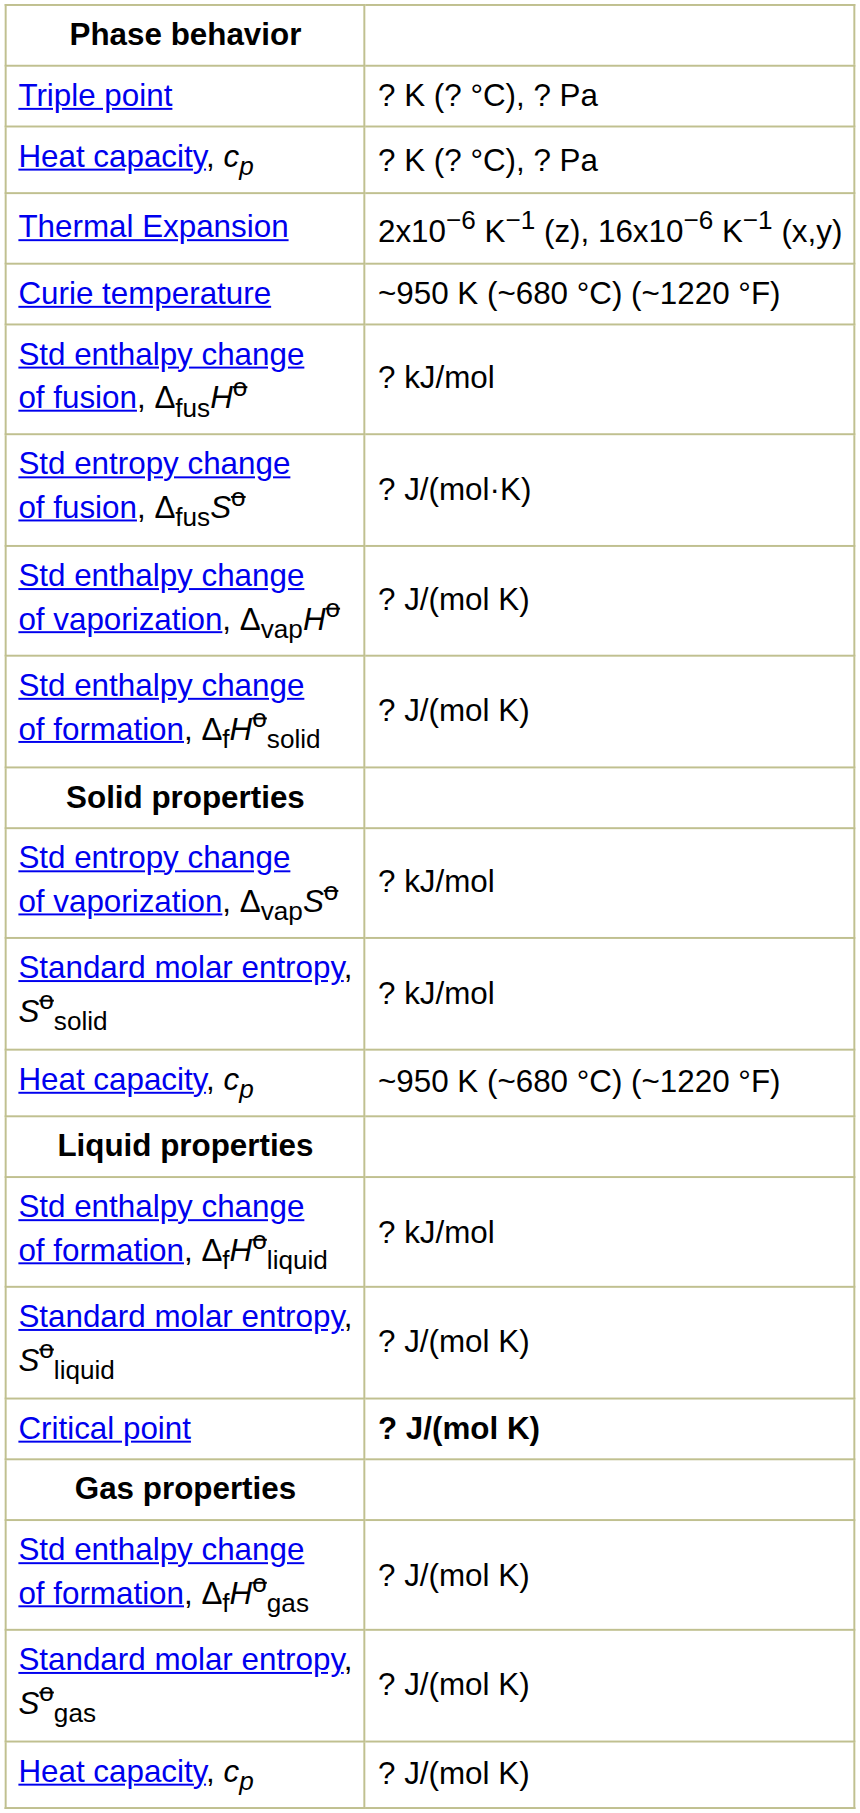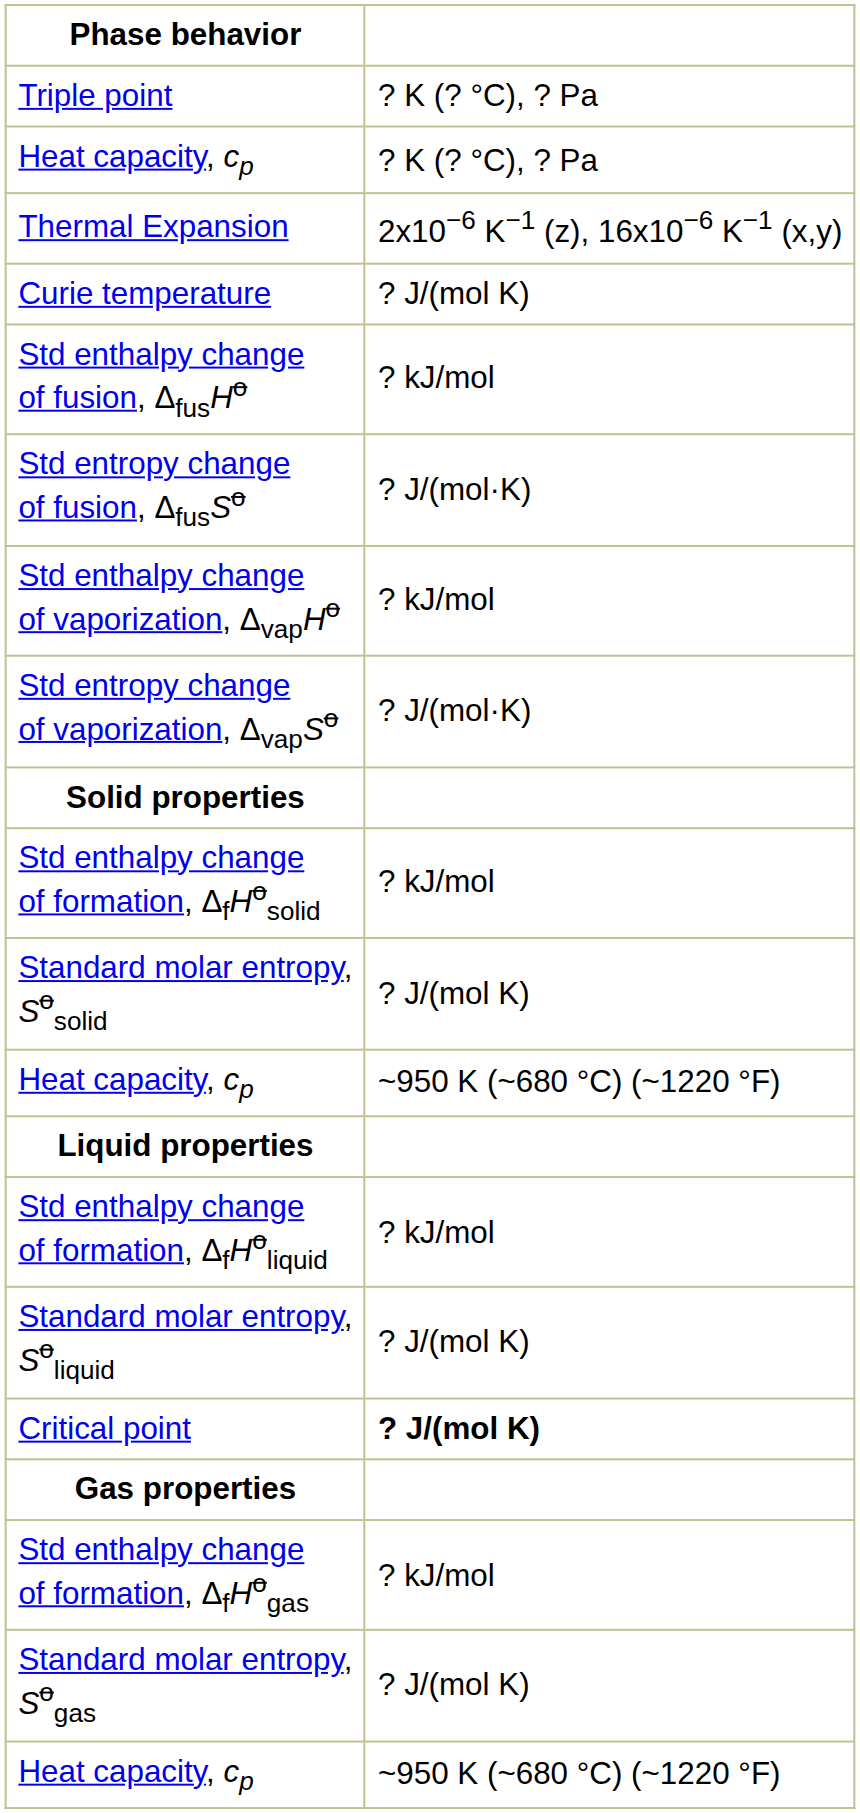row 5 | column 2: ~950 K (~680 °C) (~1220 °F) -> ? J/(mol K)
row 8 | column 2: ? J/(mol K) -> ? kJ/mol
row 9 | Phase behavior: Std enthalpy change of formation, ΔfHosolid -> Std entropy change of vaporization, ΔvapSo
row 9 | column 2: ? J/(mol K) -> ? J/(mol·K)
row 11 | Phase behavior: Std entropy change of vaporization, ΔvapSo -> Std enthalpy change of formation, ΔfHosolid
row 12 | column 2: ? kJ/mol -> ? J/(mol K)
row 19 | column 2: ? J/(mol K) -> ? kJ/mol
row 21 | column 2: ? J/(mol K) -> ~950 K (~680 °C) (~1220 °F)
